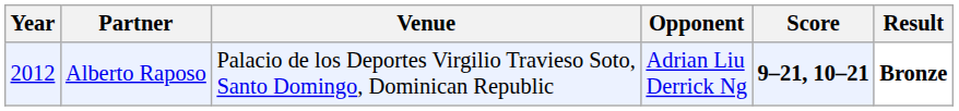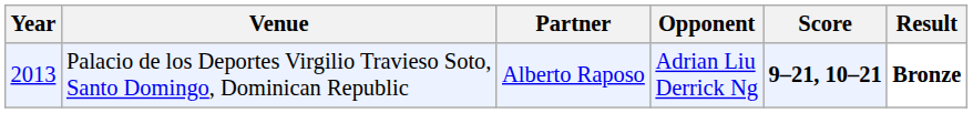columns swapped: Venue <-> Partner
row 2 | Year: 2012 -> 2013
